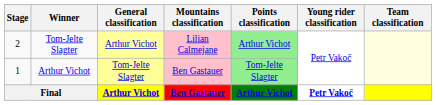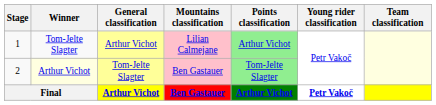row 2 | Stage: 2 -> 1
row 3 | Stage: 1 -> 2
row 3 | Winner: no background -> lightyellow background
